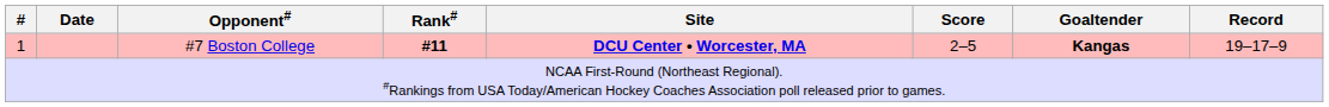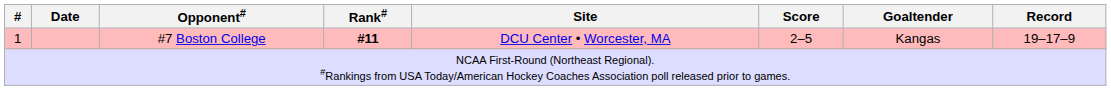1 | Site: bold -> normal
1 | Goaltender: bold -> normal
